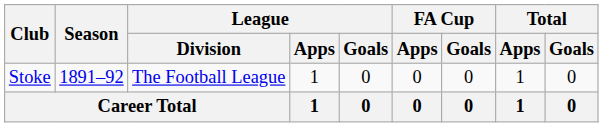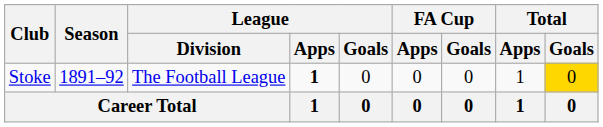Stoke | League / Apps: normal -> bold
Stoke | Total / Goals: no background -> gold background
